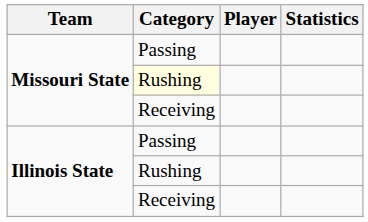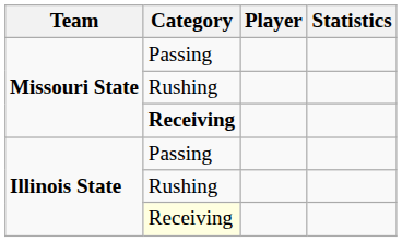Missouri State / Rushing | Category: lightyellow background -> no background
Missouri State / Receiving | Category: normal -> bold
Illinois State / Receiving | Category: no background -> lightyellow background
